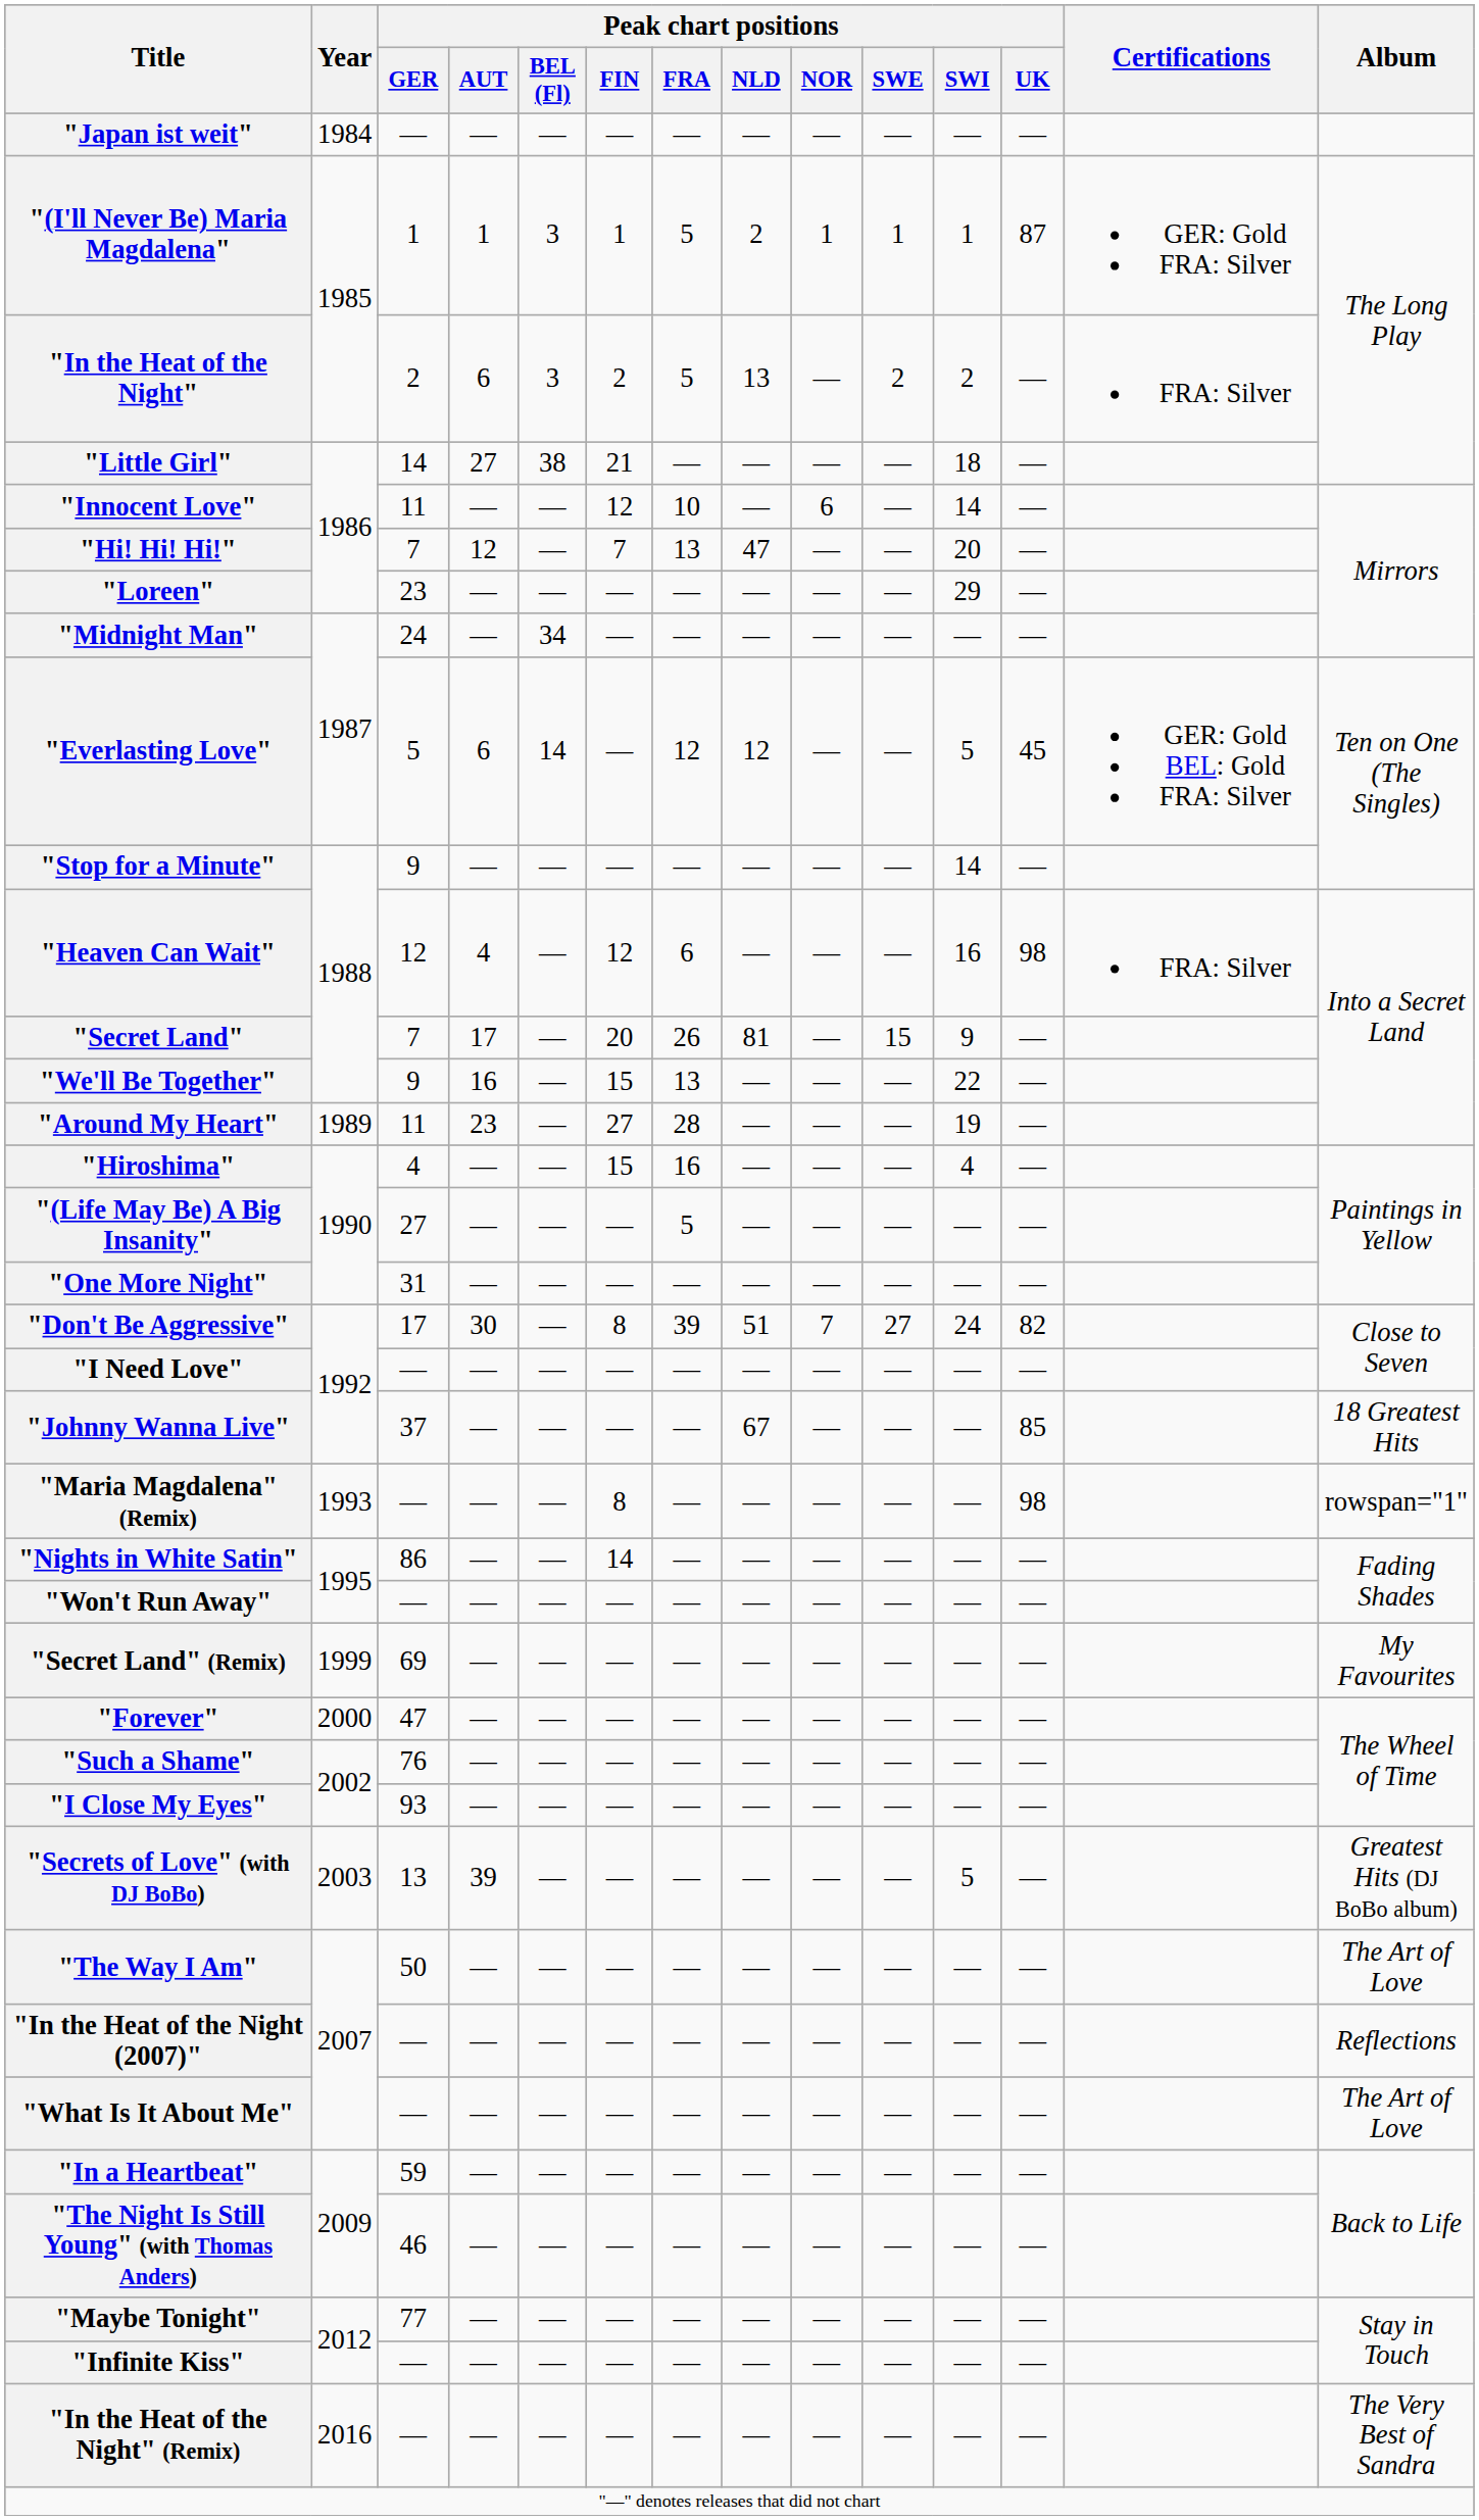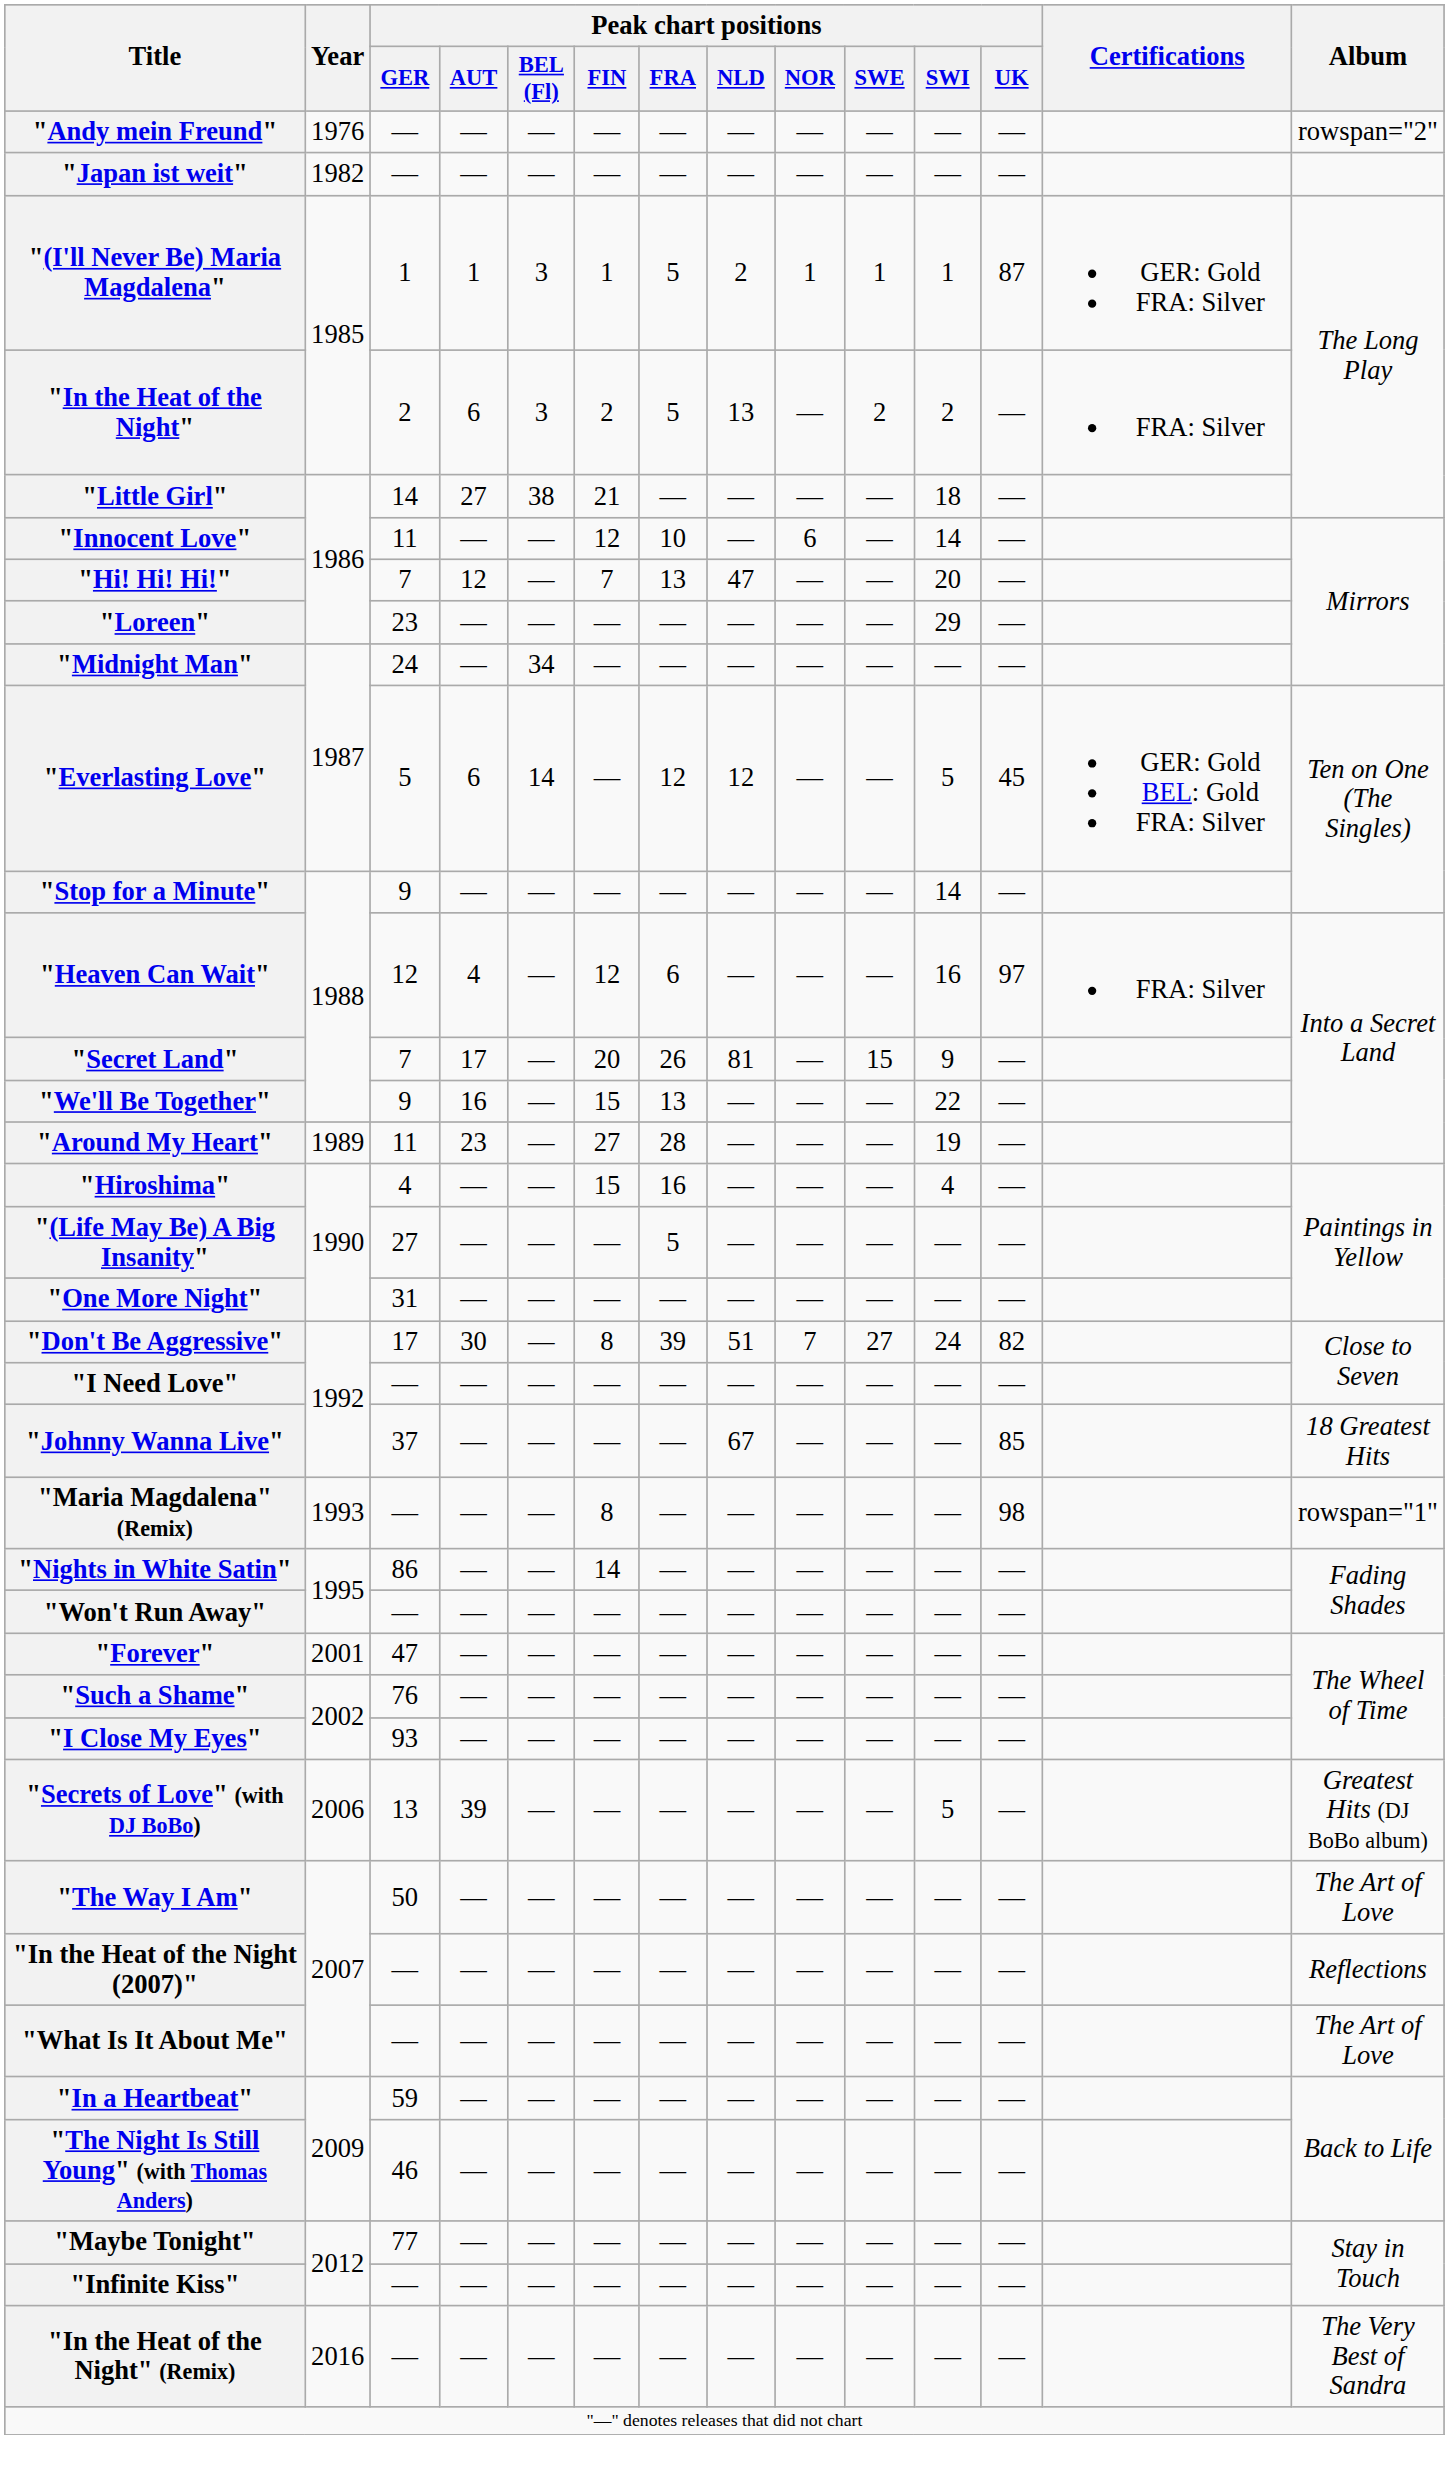+ row: "Andy mein Freund" | 1976 | — | — | — | — | — | — | — | — | — | — | rowspan="2"
"Japan ist weit" | Year: 1984 -> 1982
"Heaven Can Wait" | Peak chart positions / UK: 98 -> 97
- row: "Secret Land" (Remix) | 1999 | 69 | — | — | — | — | — | — | — | — | — | My Favourites
"Forever" | Year: 2000 -> 2001
"Secrets of Love" (with DJ BoBo) | Year: 2003 -> 2006
